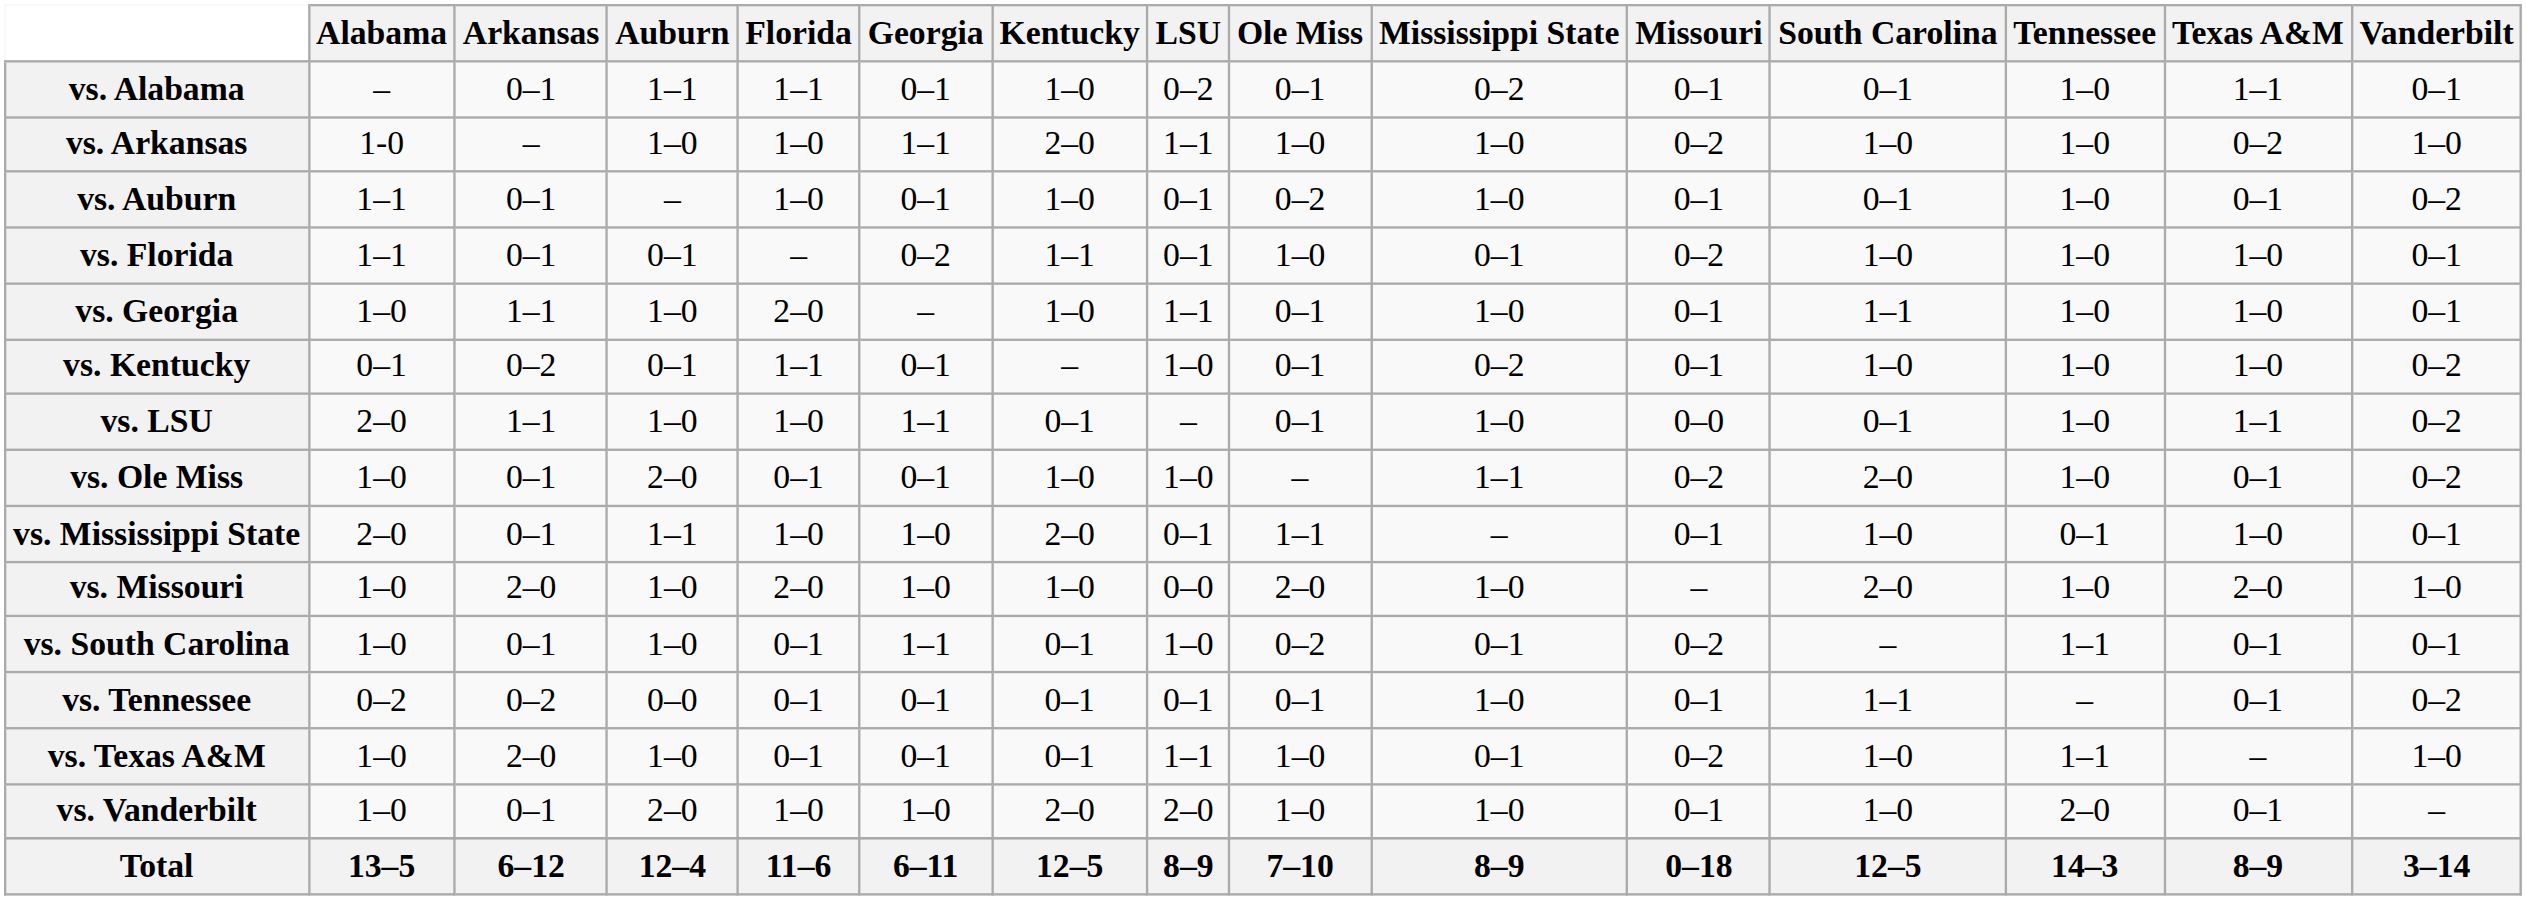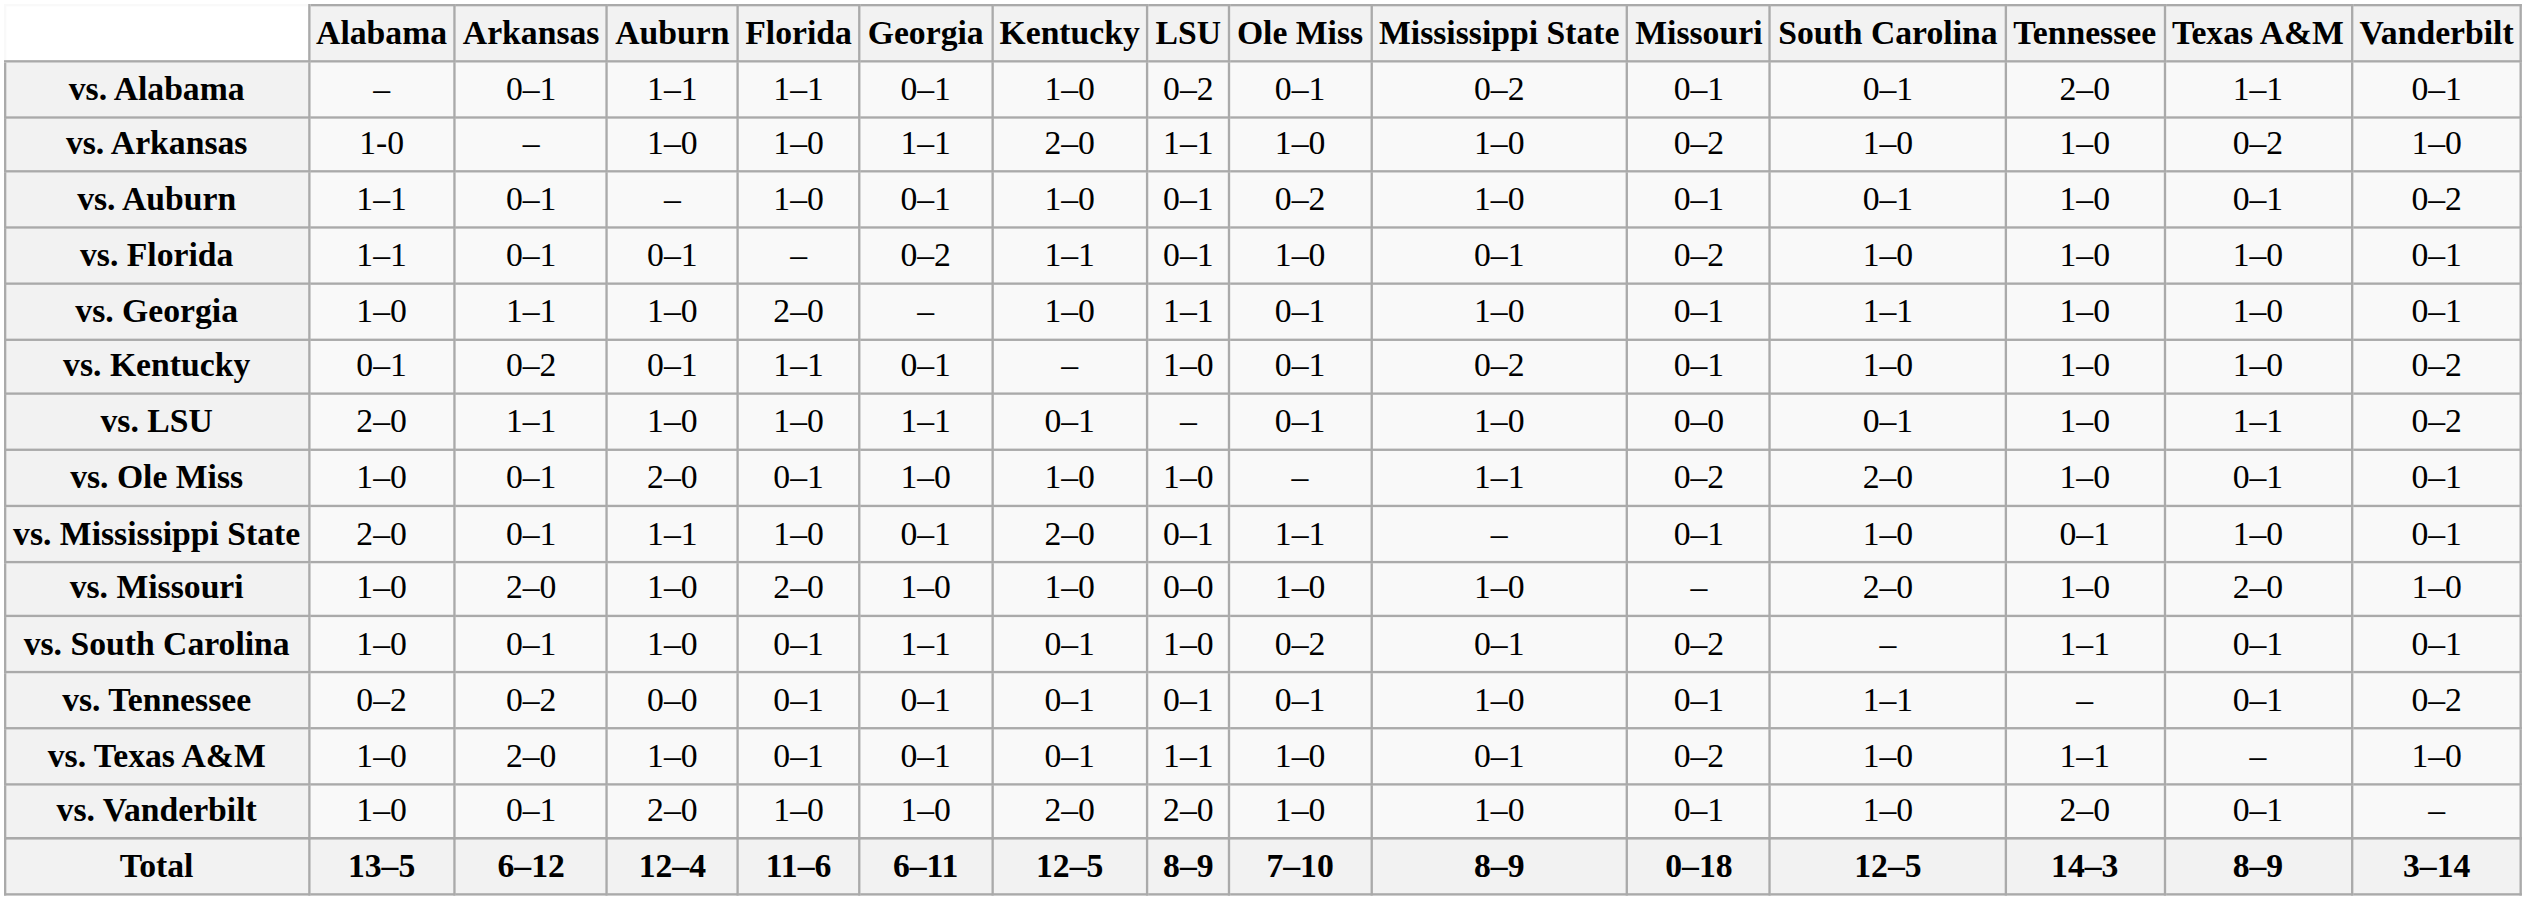vs. Alabama | Tennessee: 1–0 -> 2–0
vs. Ole Miss | Georgia: 0–1 -> 1–0
vs. Ole Miss | Vanderbilt: 0–2 -> 0–1
vs. Mississippi State | Georgia: 1–0 -> 0–1
vs. Missouri | Ole Miss: 2–0 -> 1–0
